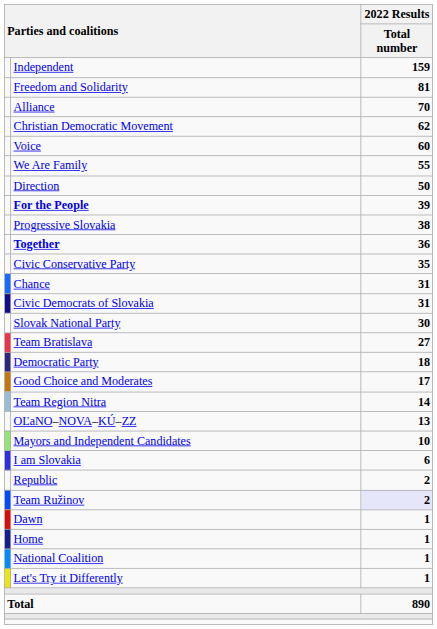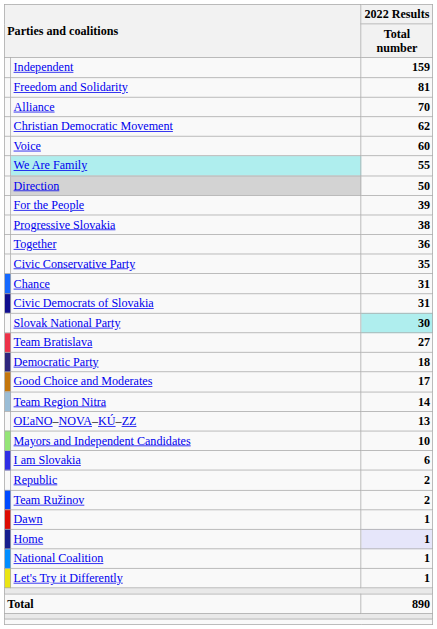We Are Family | column 2: no background -> paleturquoise background
Direction | column 2: no background -> lightgrey background
For the People | column 2: bold -> normal
Together | column 2: bold -> normal
Slovak National Party | 2022 Results / Total number: no background -> paleturquoise background
Team Ružinov | 2022 Results / Total number: lavender background -> no background
Home | 2022 Results / Total number: no background -> lavender background
